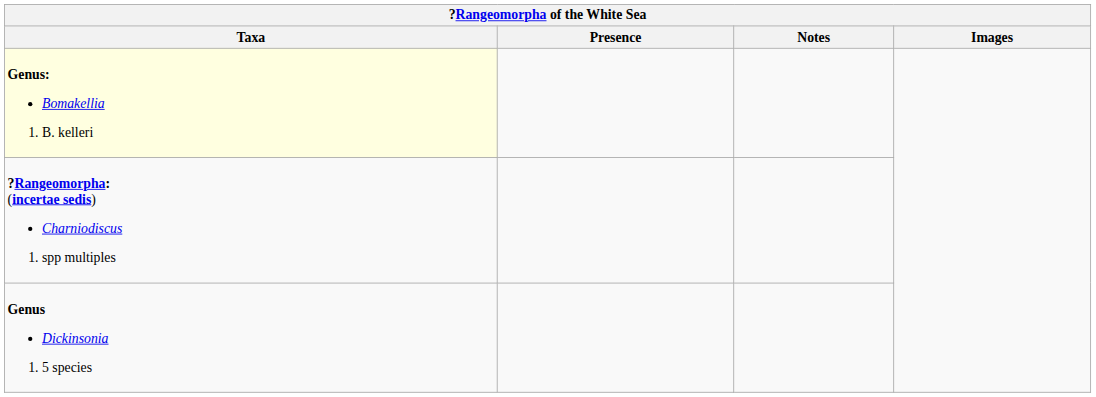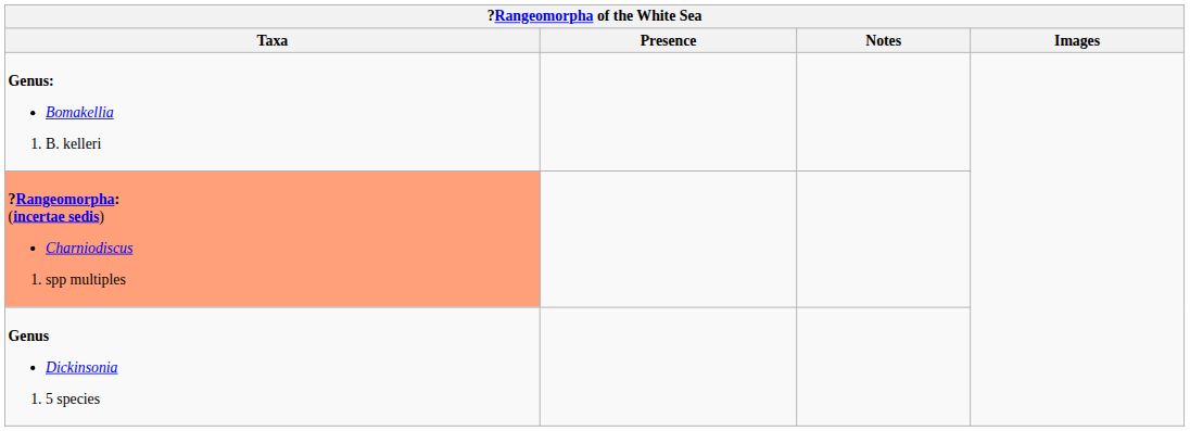Genus: Bomakellia B. kelleri | Taxa: lightyellow background -> no background
?Rangeomorpha: (incertae sedis) Charniodiscus spp multiples | Taxa: no background -> lightsalmon background
